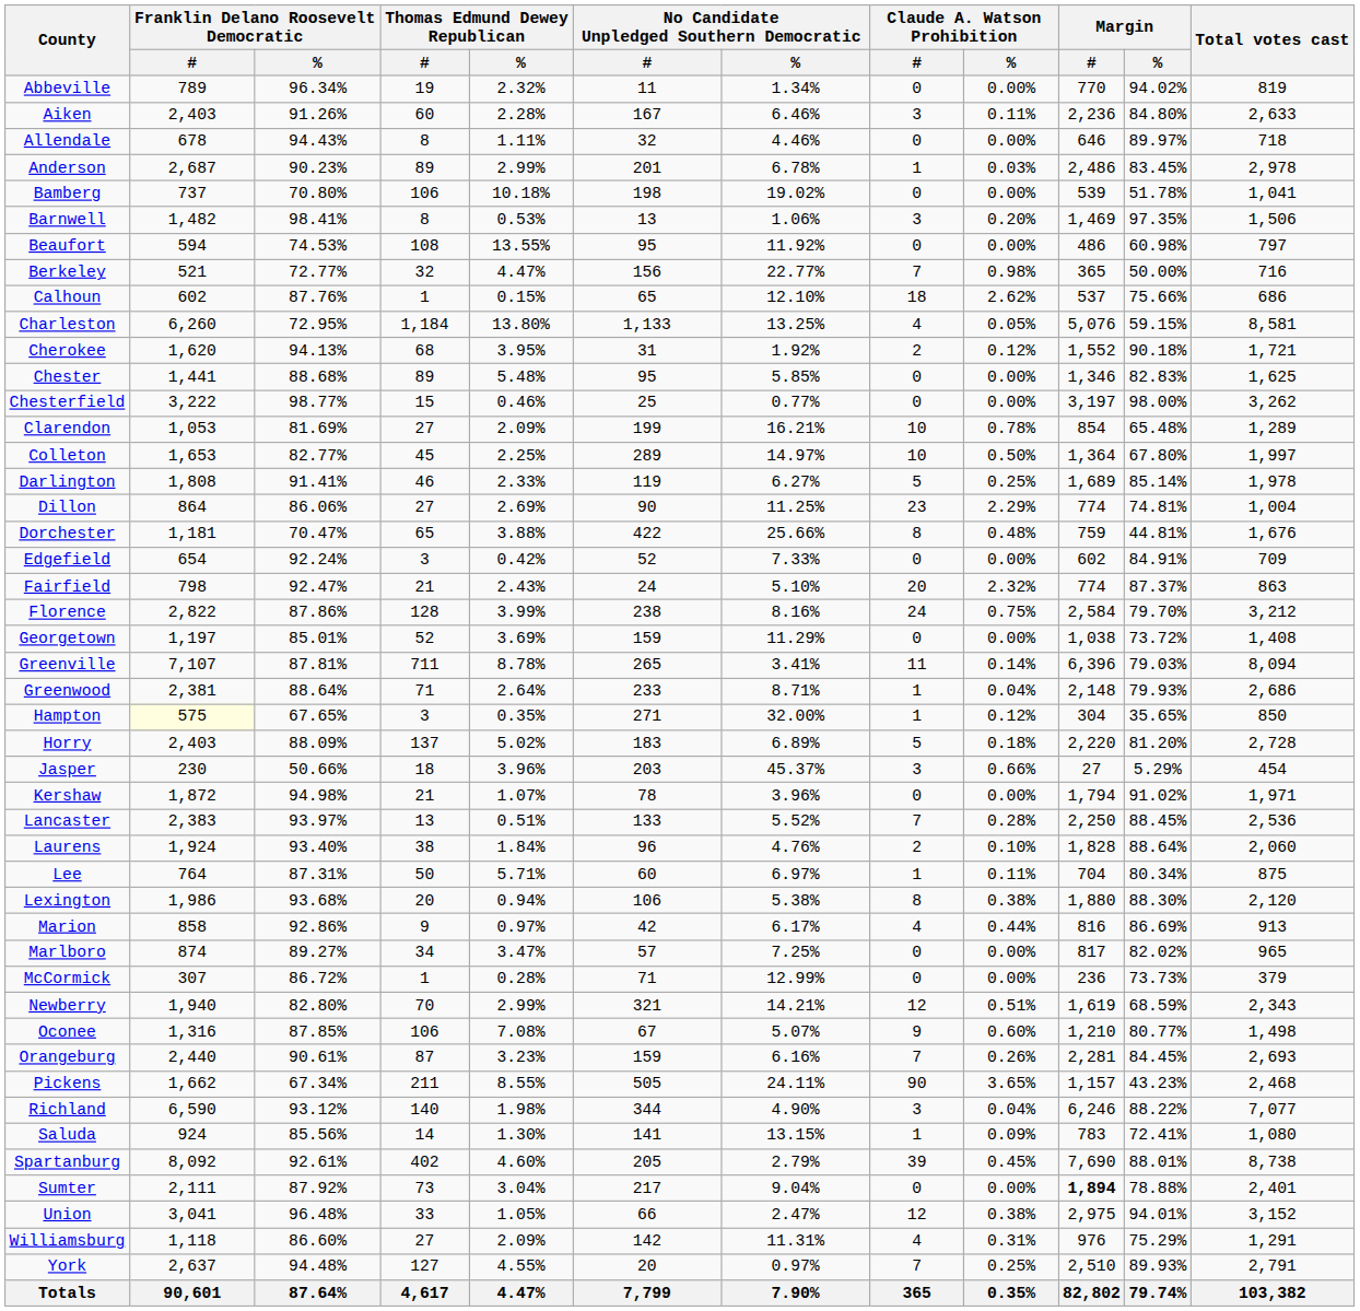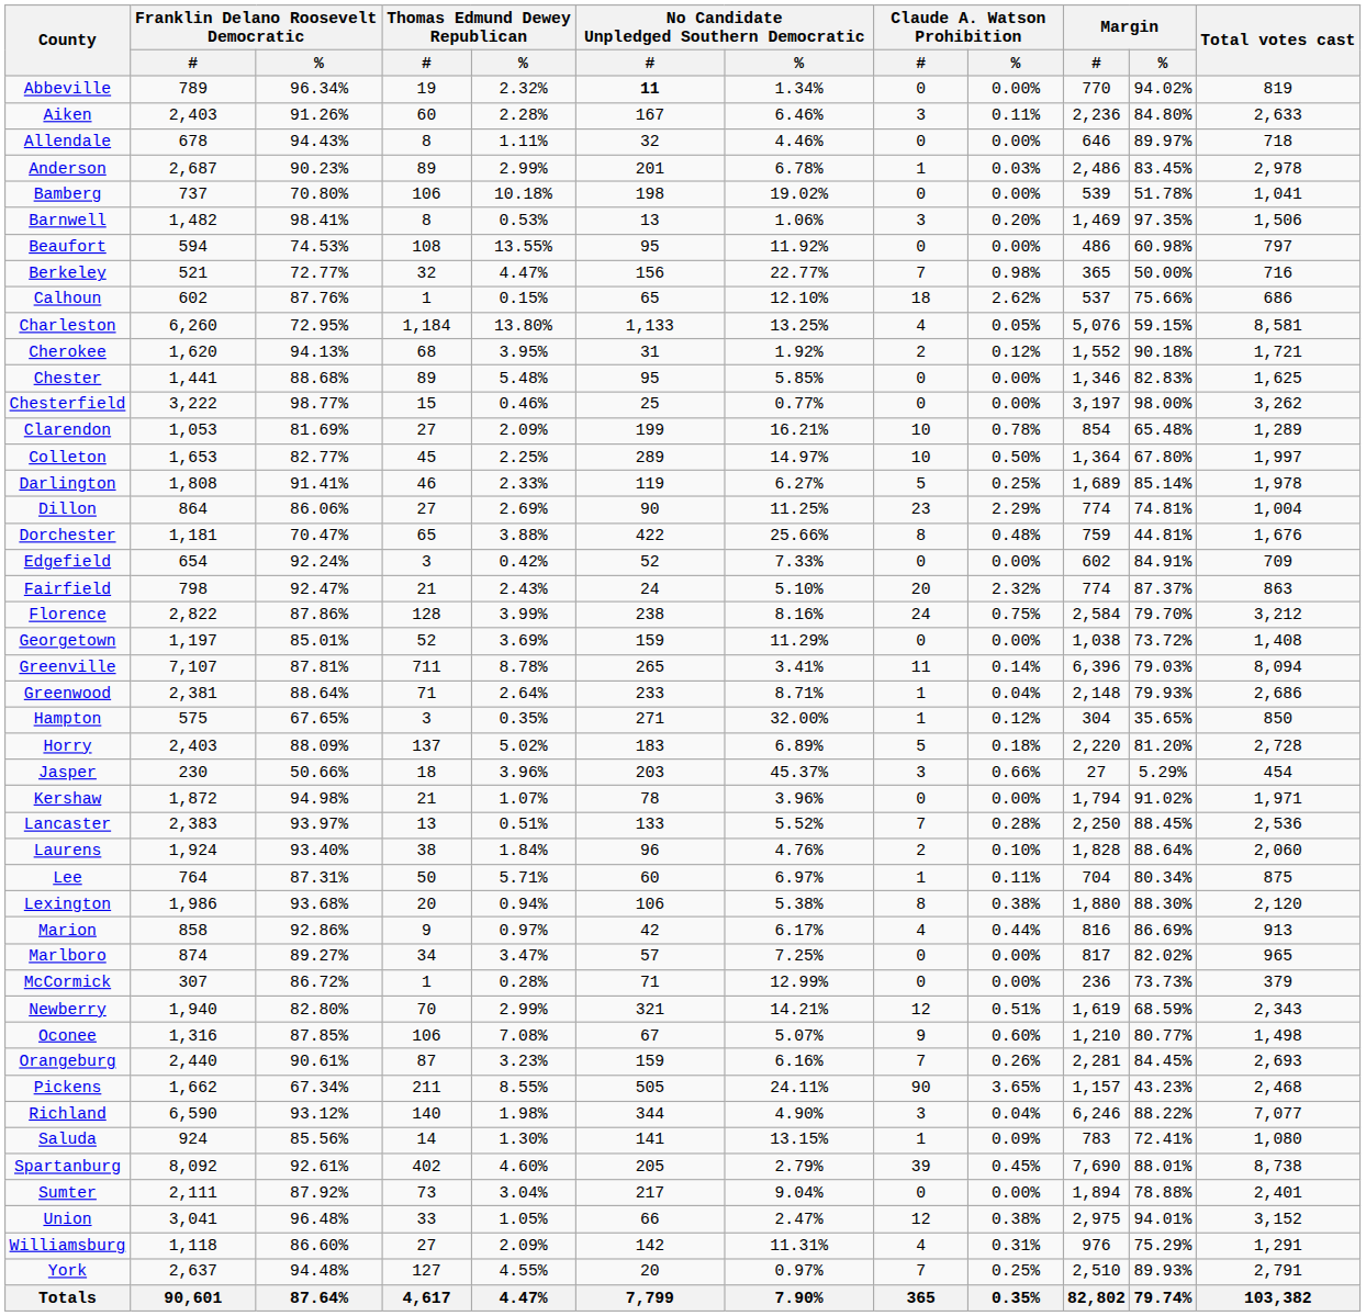Abbeville | No Candidate Unpledged Southern Democratic / #: normal -> bold
Hampton | Franklin Delano Roosevelt Democratic / #: lightyellow background -> no background
Sumter | Margin / #: bold -> normal
